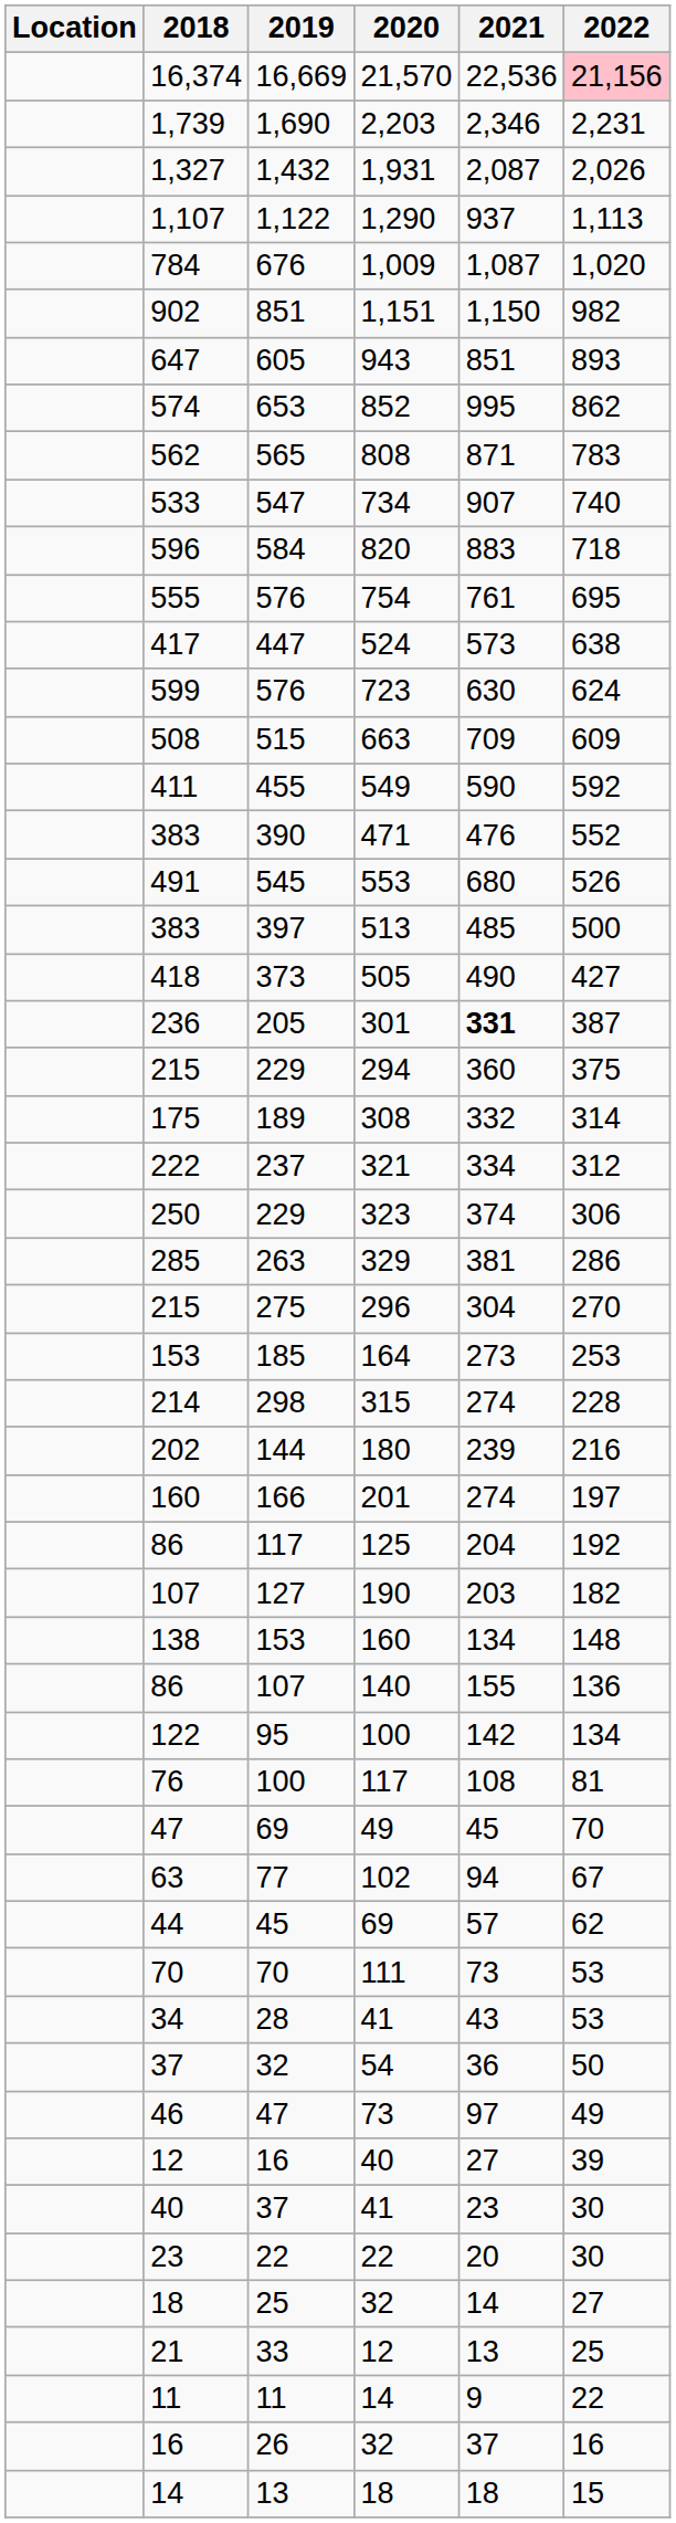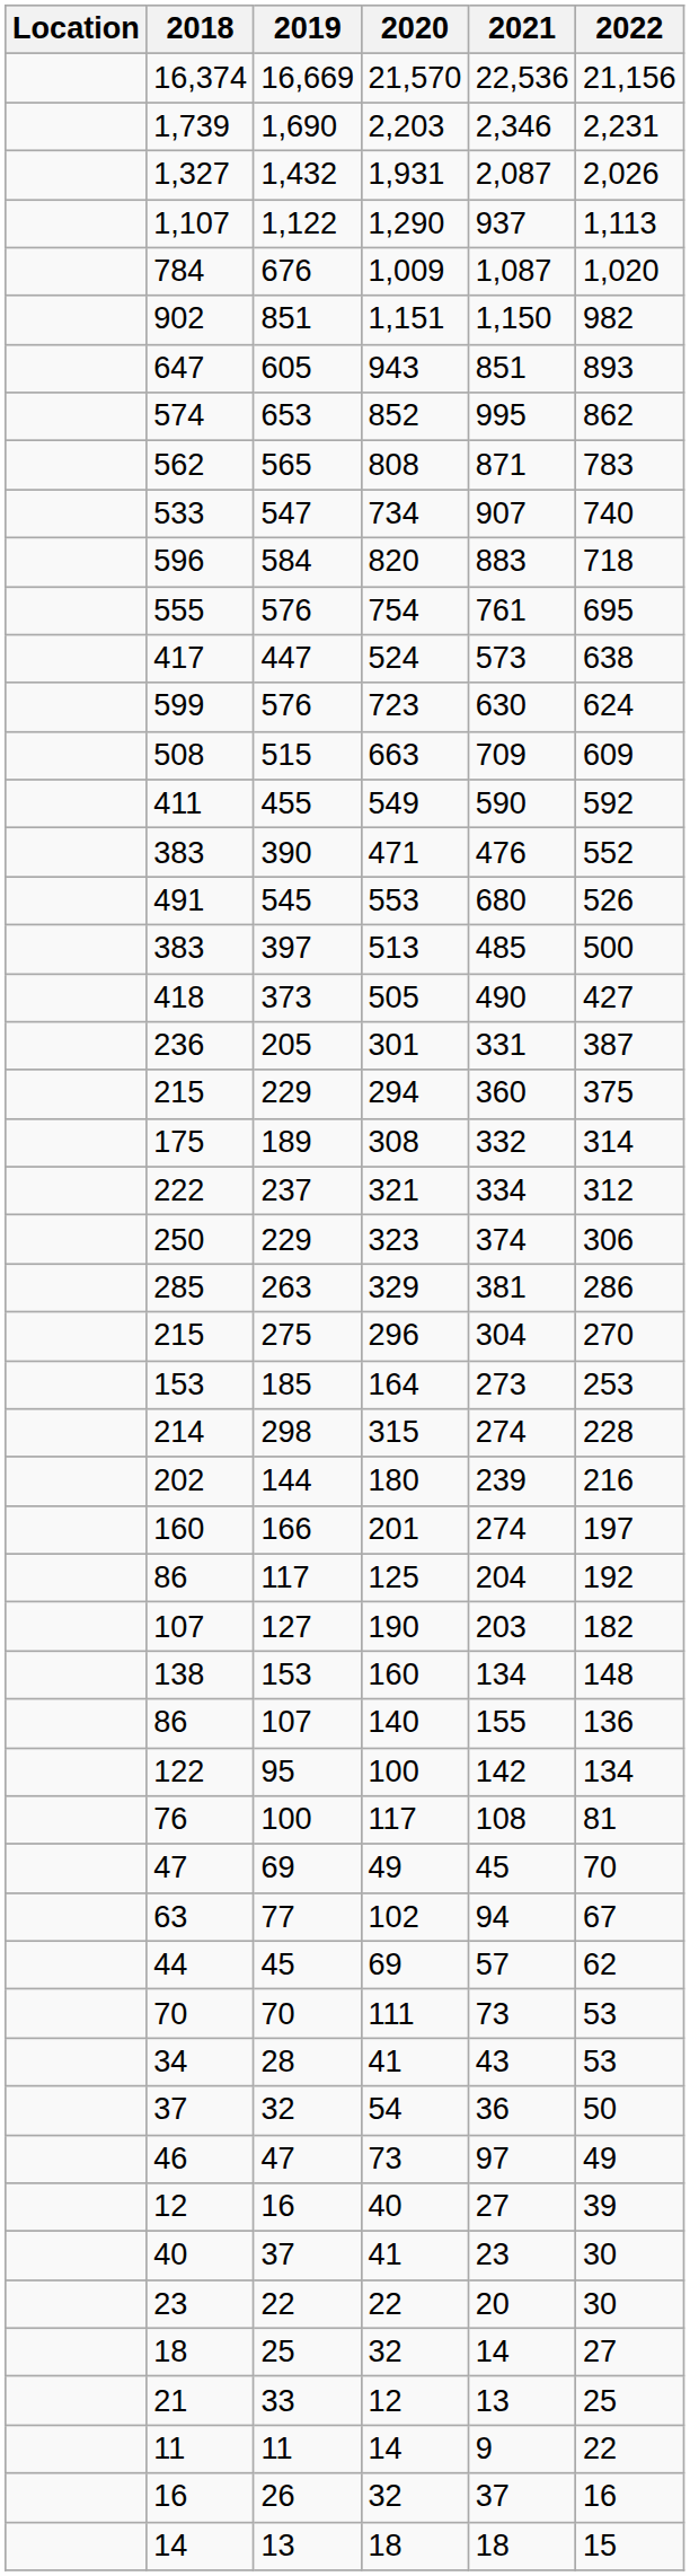16,669 | 2022: pink background -> no background
205 | 2021: bold -> normal
